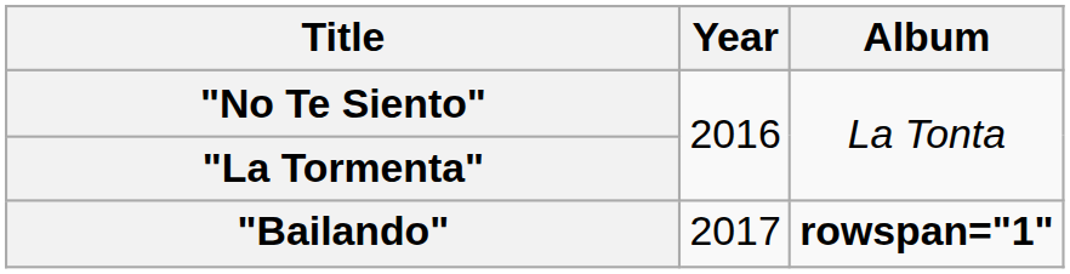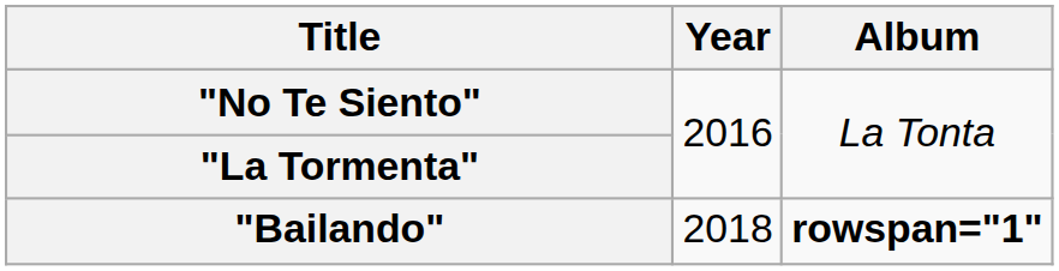"Bailando" | Year: 2017 -> 2018
